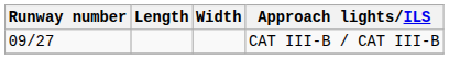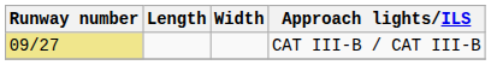CAT III-B / CAT III-B | Runway number: no background -> khaki background
